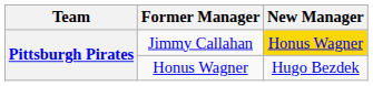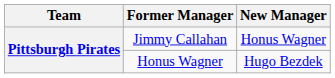Jimmy Callahan | New Manager: gold background -> no background
